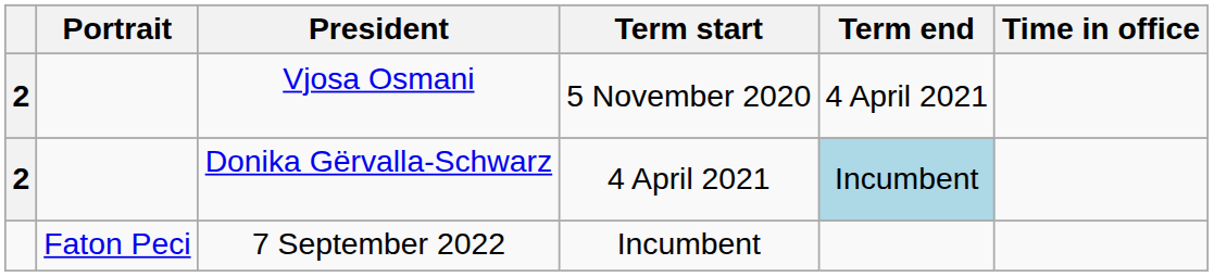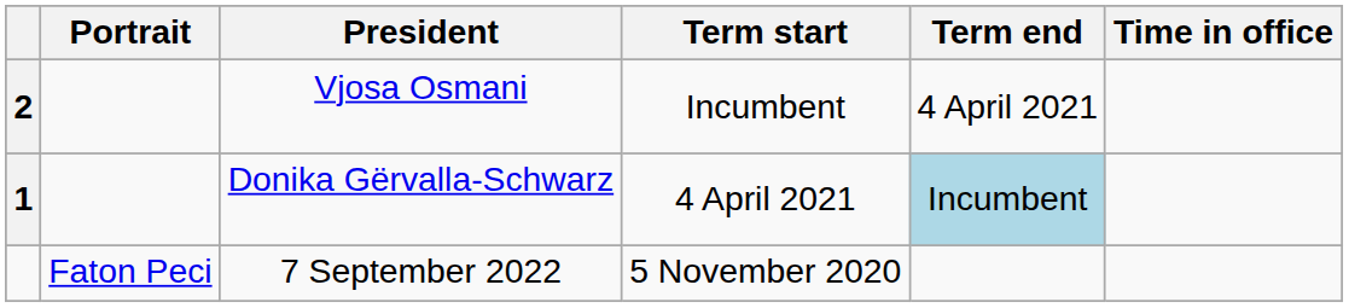Vjosa Osmani | Term start: 5 November 2020 -> Incumbent
Donika Gërvalla-Schwarz | column 1: 2 -> 1
7 September 2022 | Term start: Incumbent -> 5 November 2020
